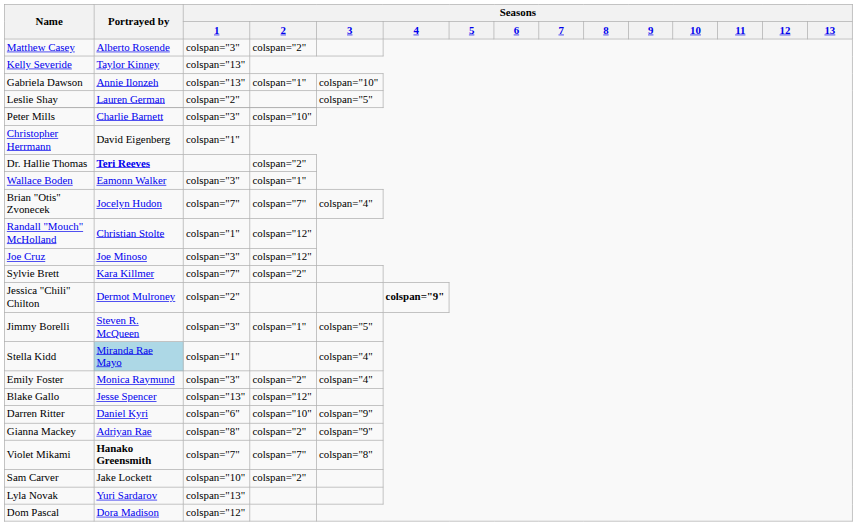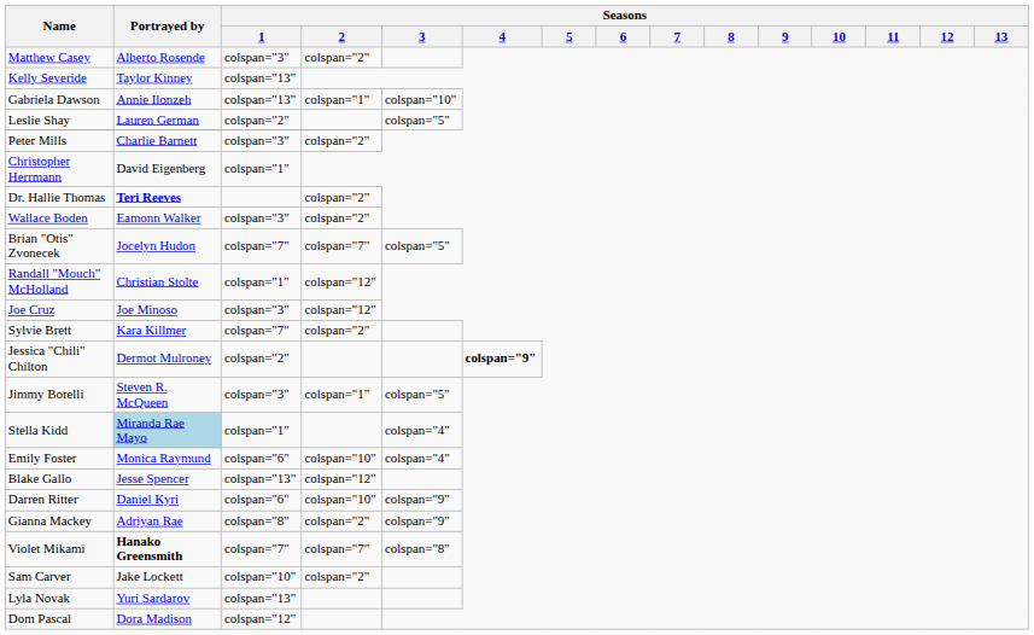Peter Mills | Seasons / 2: colspan="10" -> colspan="2"
Wallace Boden | Seasons / 2: colspan="1" -> colspan="2"
Brian "Otis" Zvonecek | Seasons / 3: colspan="4" -> colspan="5"
Emily Foster | Seasons / 1: colspan="3" -> colspan="6"
Emily Foster | Seasons / 2: colspan="2" -> colspan="10"
